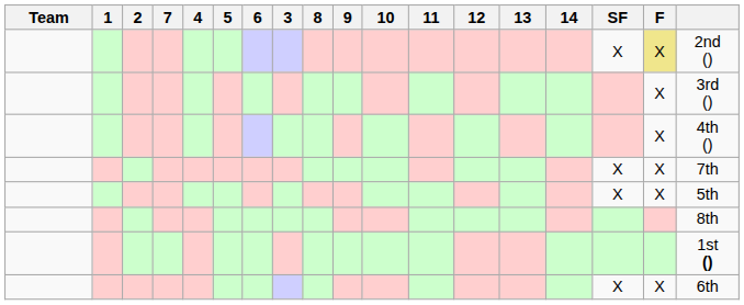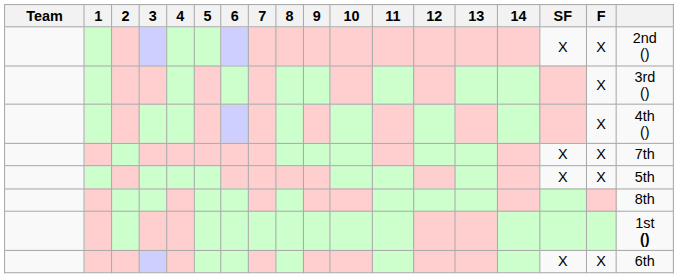columns swapped: 3 <-> 7
row 2 | F: khaki background -> no background
